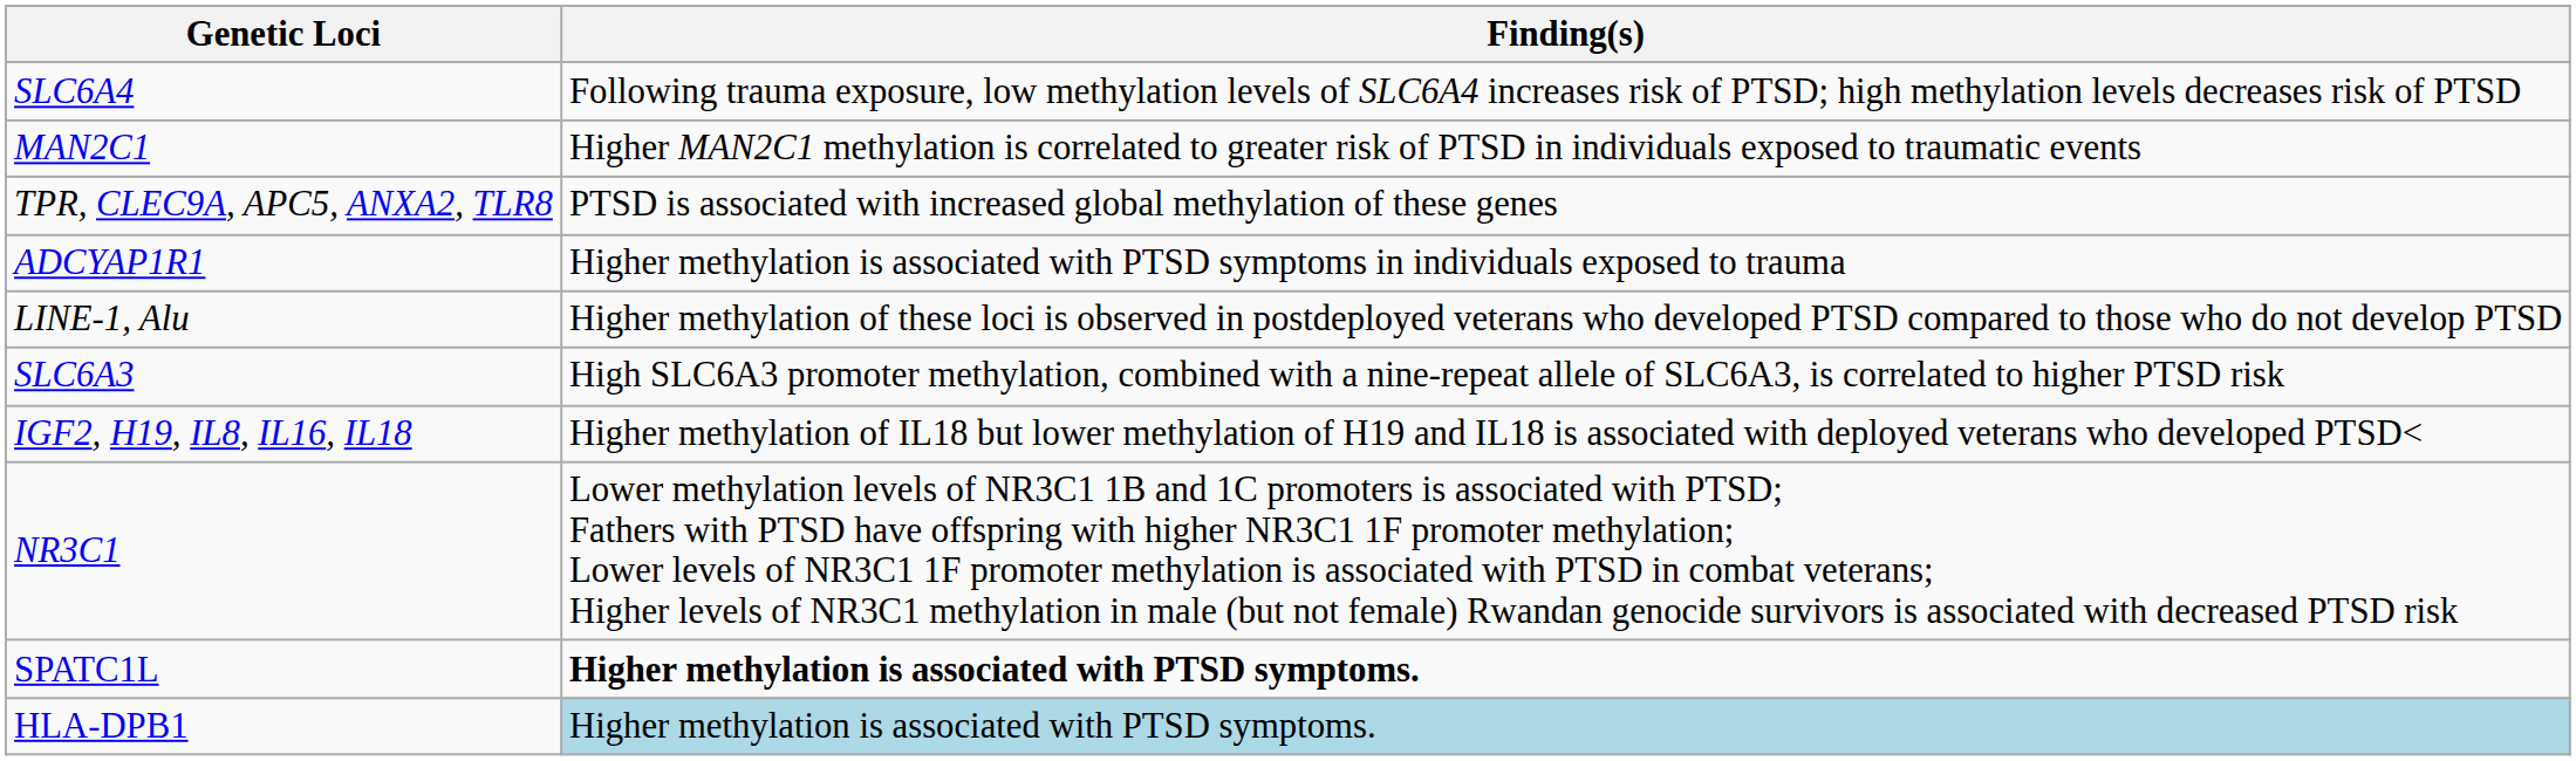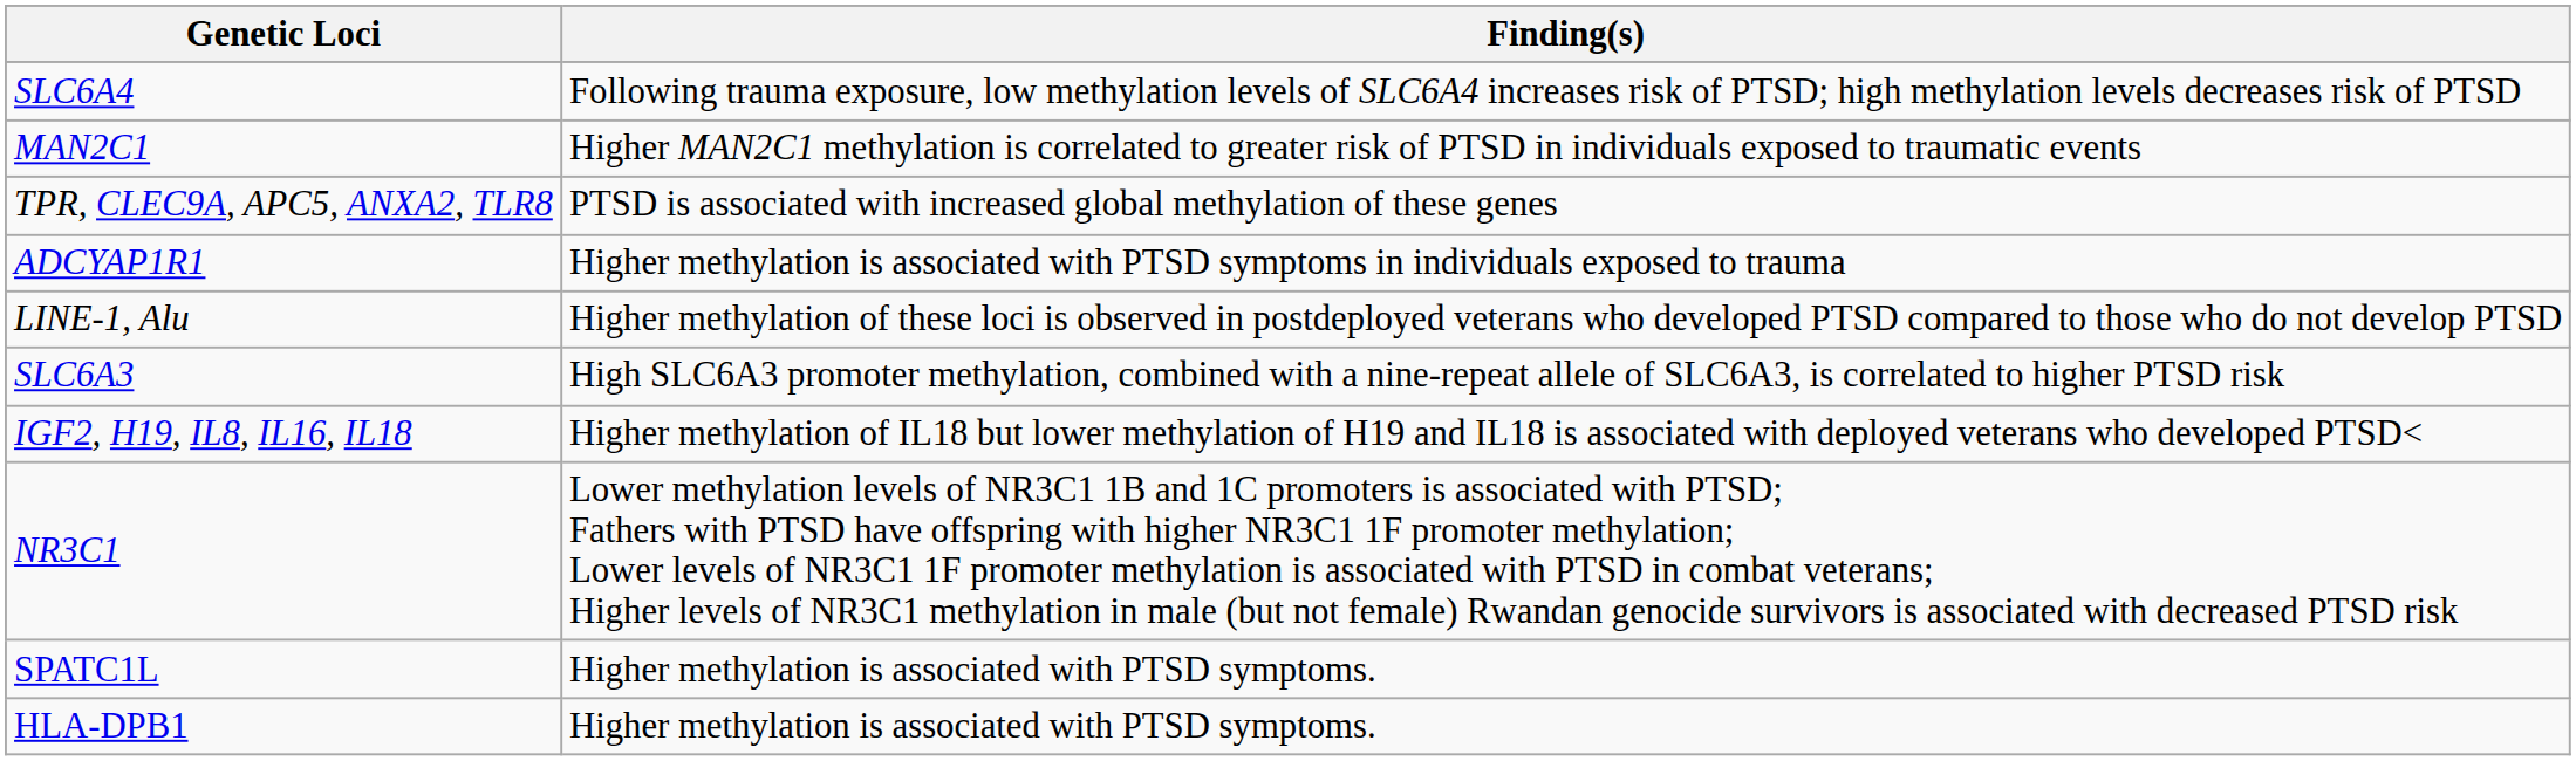SPATC1L | Finding(s): bold -> normal
HLA-DPB1 | Finding(s): lightblue background -> no background
